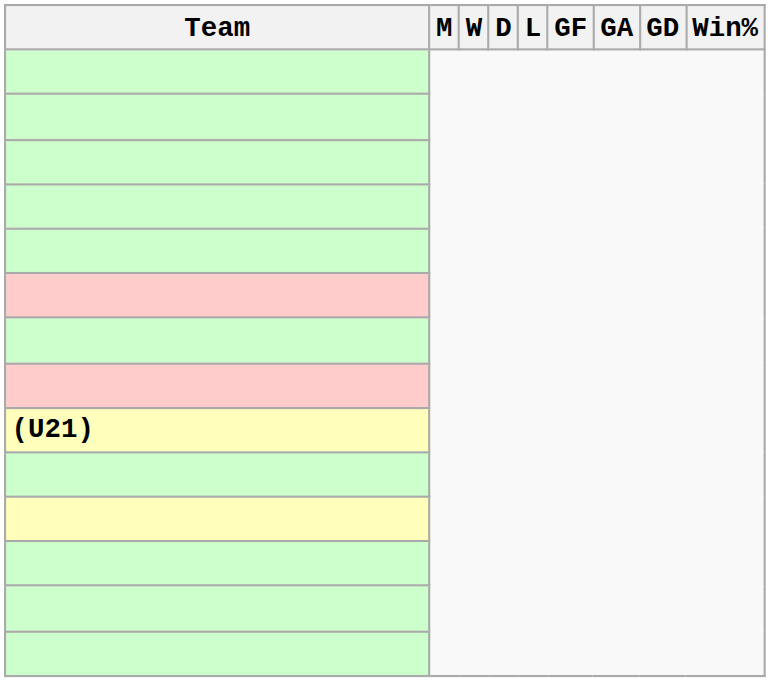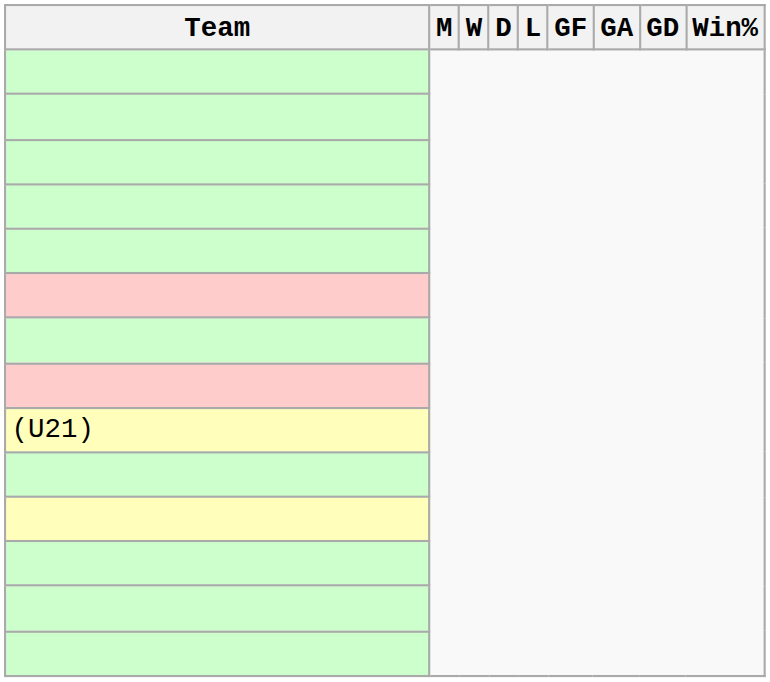(U21) | Team: bold -> normal
